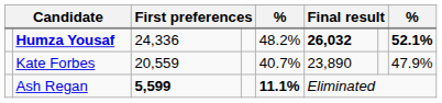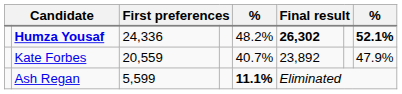Humza Yousaf | column 6: 26,032 -> 26,302
Kate Forbes | column 6: 23,890 -> 23,892
Ash Regan | column 3: bold -> normal
